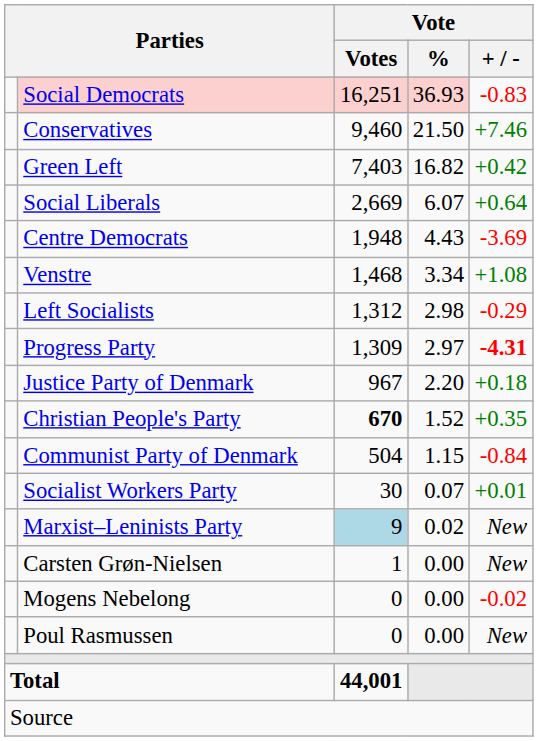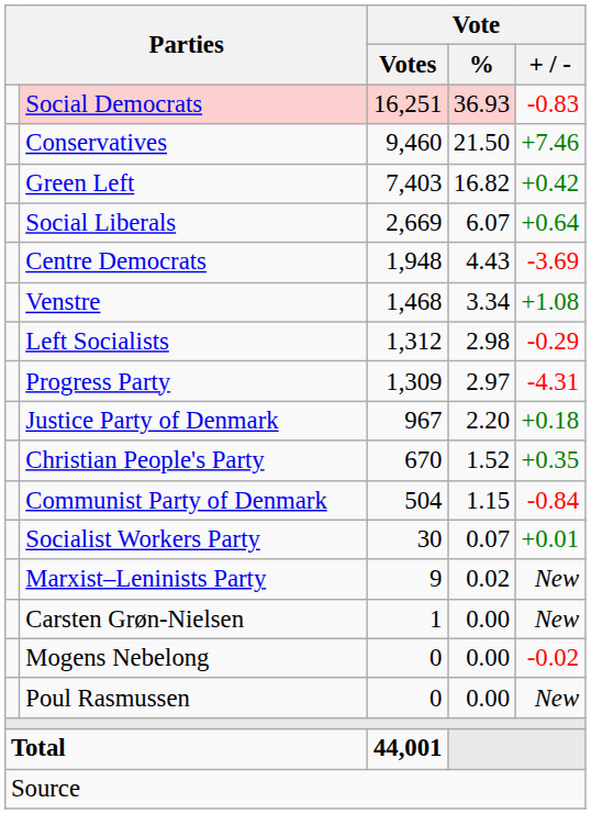Progress Party | Vote / + / -: bold -> normal
Christian People's Party | Vote / Votes: bold -> normal
Marxist–Leninists Party | Vote / Votes: lightblue background -> no background
